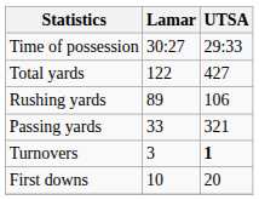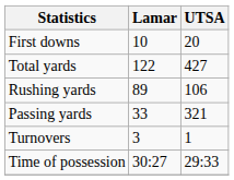rows swapped: First downs <-> Time of possession
Turnovers | UTSA: bold -> normal
